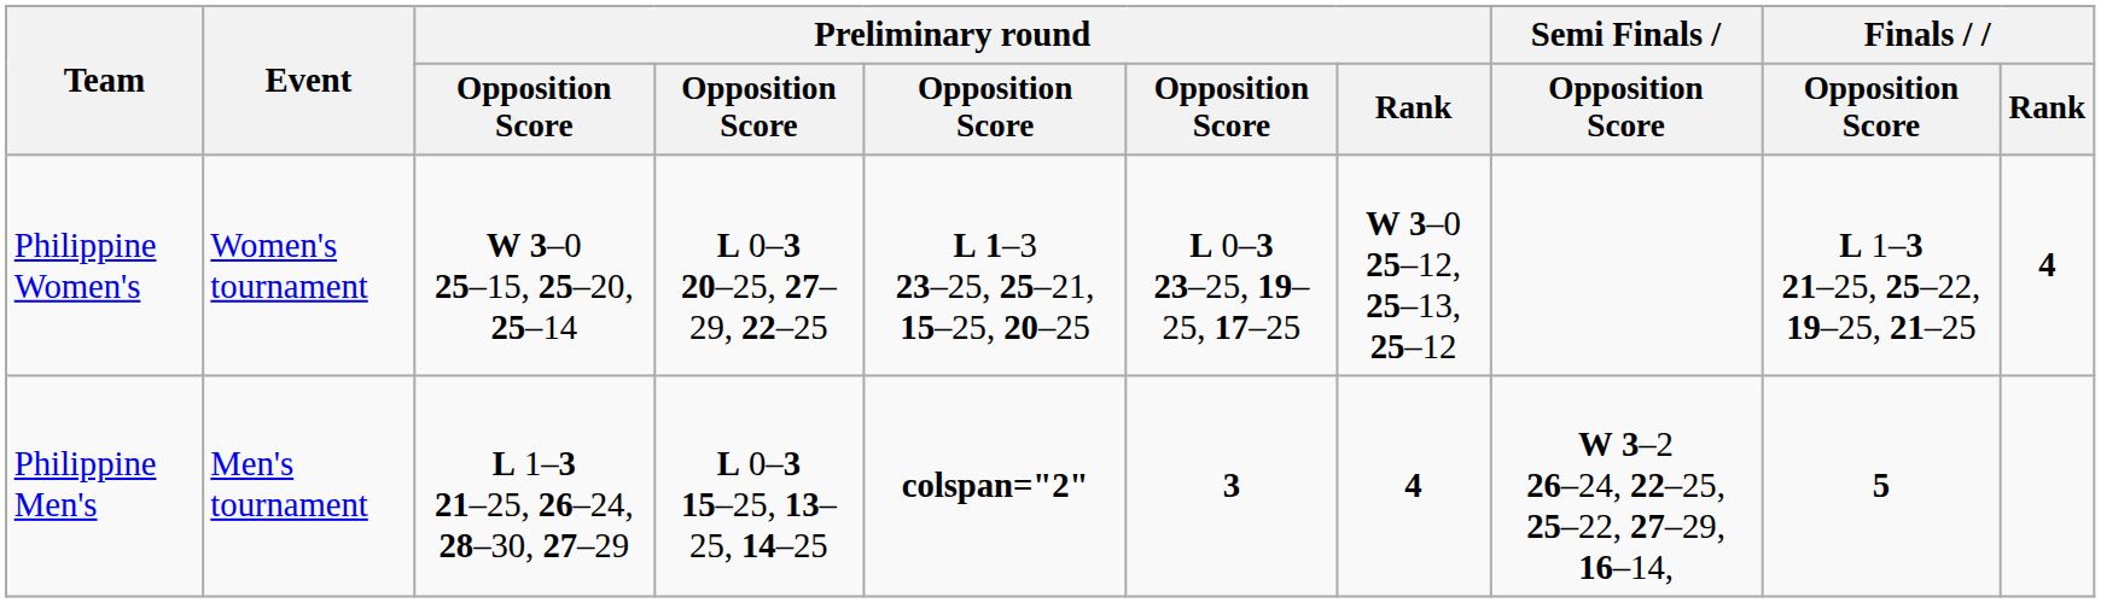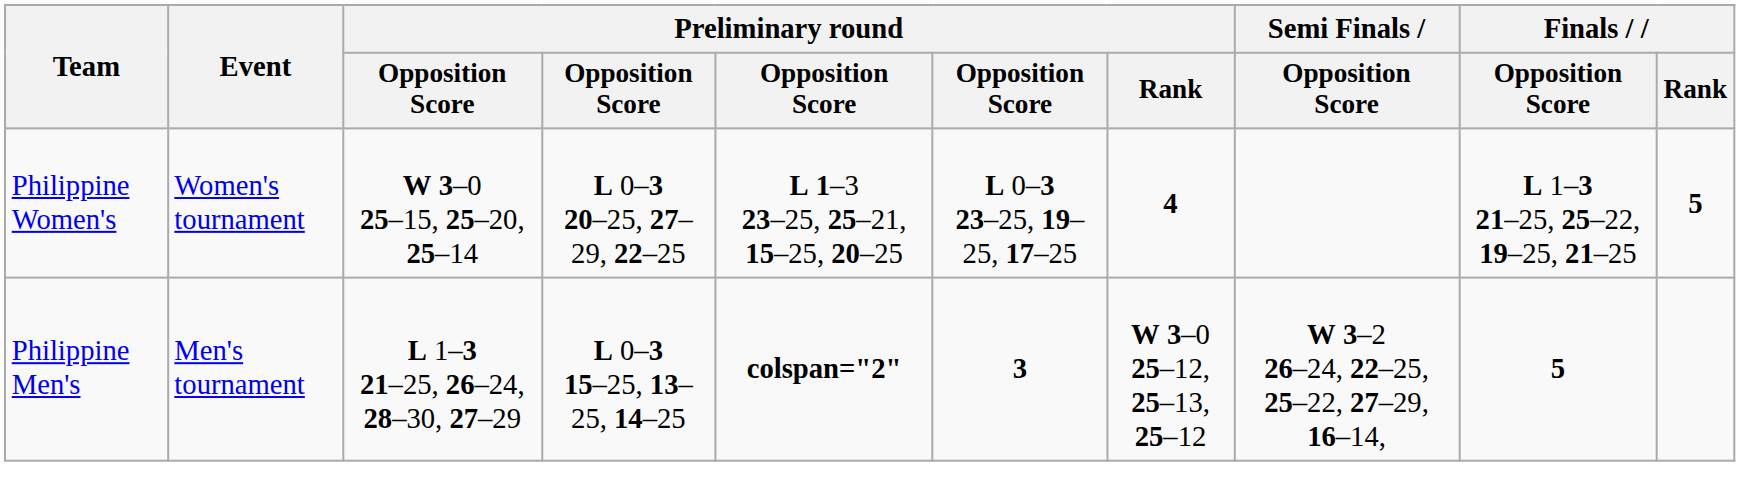Philippine Women's | Preliminary round / Rank: W 3–0 25–12, 25–13, 25–12 -> 4
Philippine Women's | Finals / Rank: 4 -> 5
Philippine Men's | Preliminary round / Rank: 4 -> W 3–0 25–12, 25–13, 25–12
